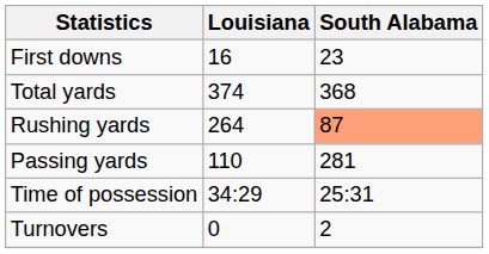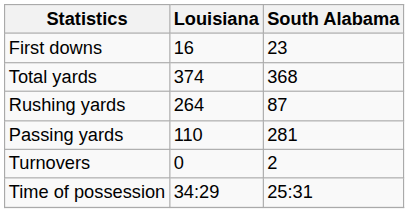Rushing yards | South Alabama: lightsalmon background -> no background
rows swapped: Turnovers <-> Time of possession
